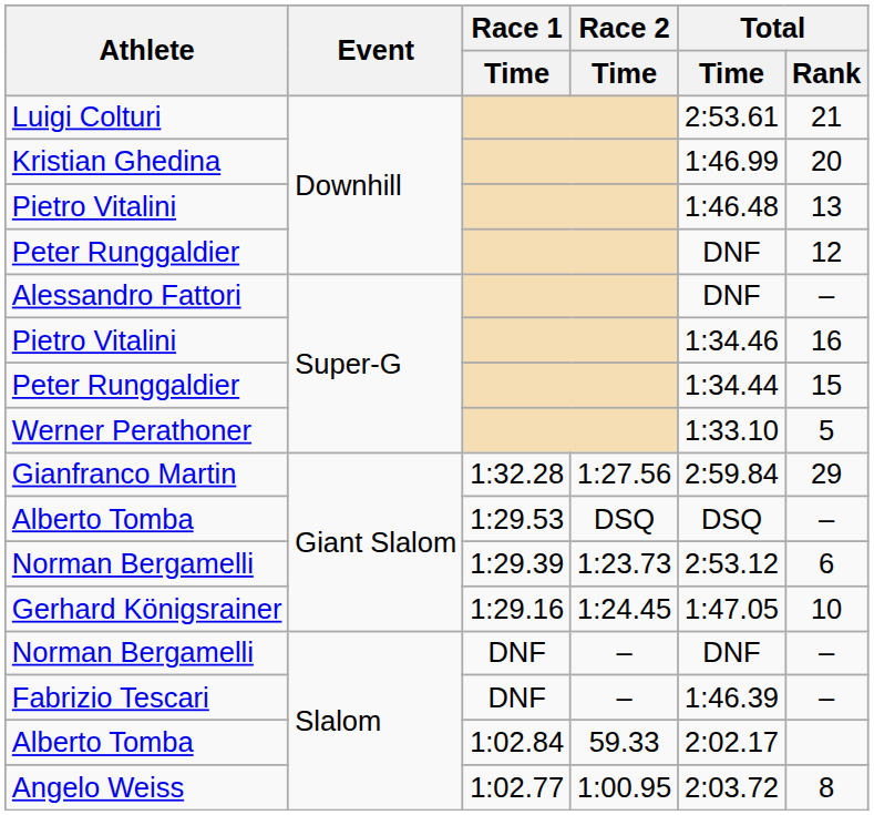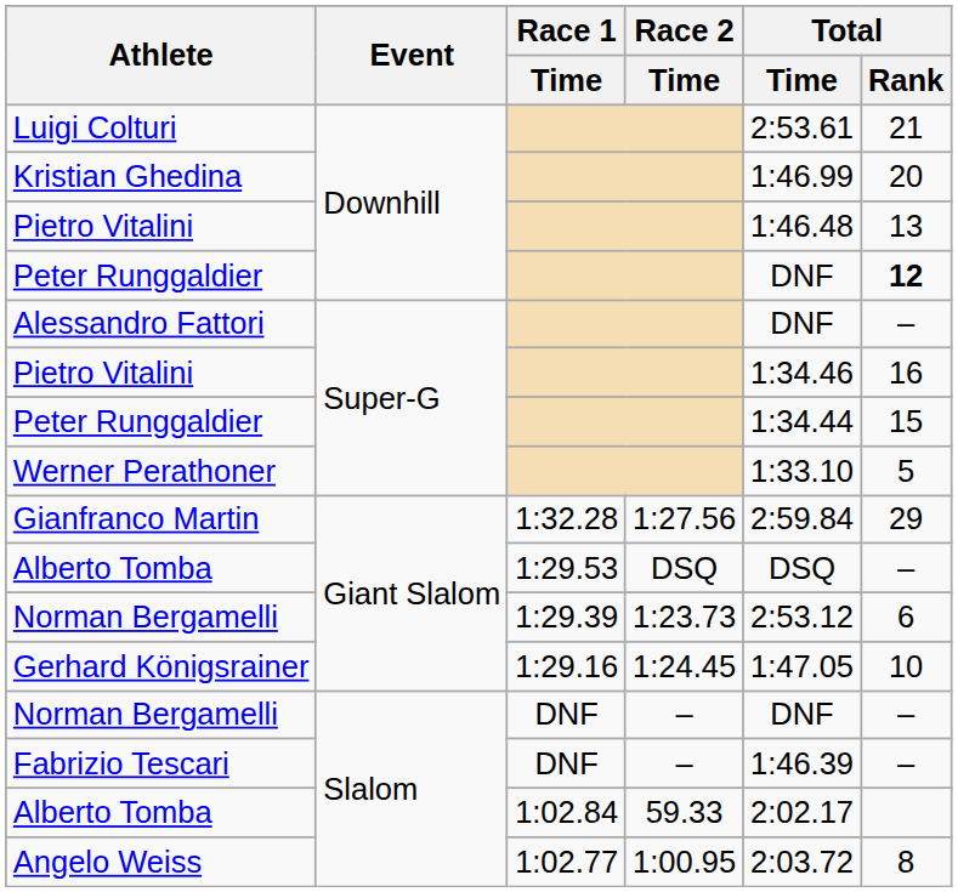Peter Runggaldier / Downhill | Total / Rank: normal -> bold
